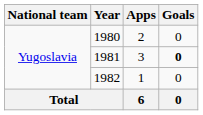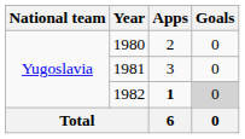1981 | Goals: bold -> normal
1982 | Apps: normal -> bold
1982 | Goals: no background -> lightgrey background
